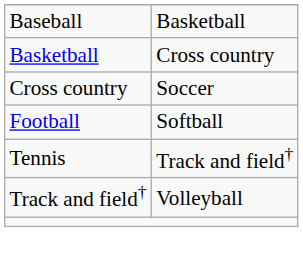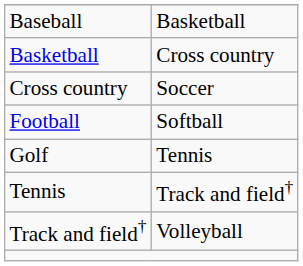+ row: Golf | Tennis
